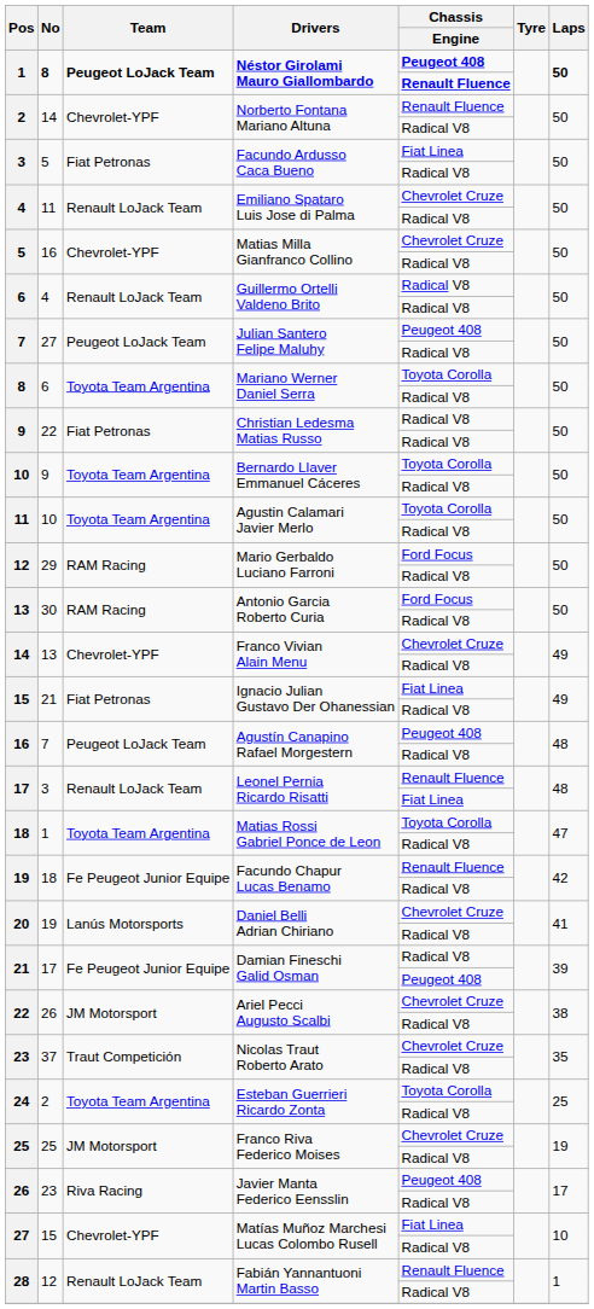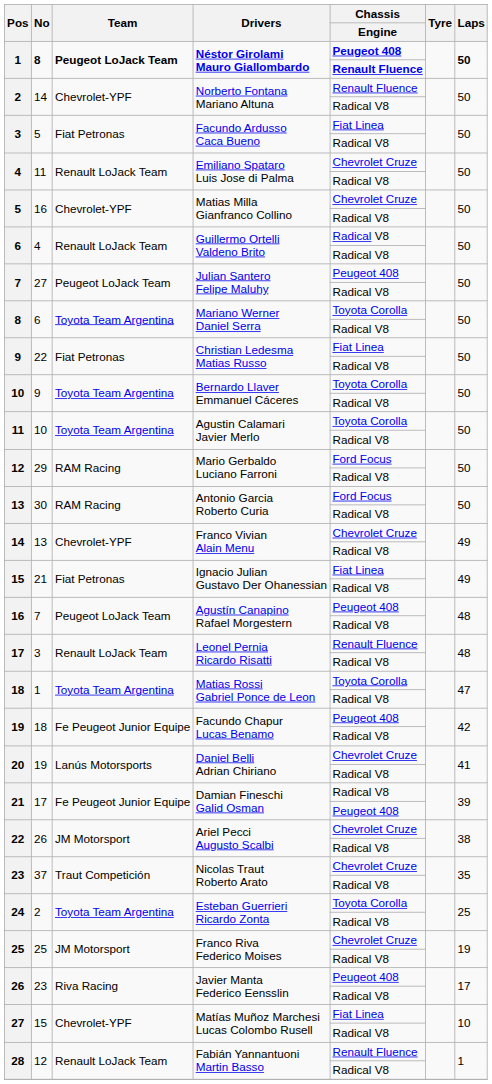row 19 | Chassis / Engine: Radical V8 -> Fiat Linea
row 36 | Chassis / Engine: Fiat Linea -> Radical V8
row 39 | Chassis / Engine: Renault Fluence -> Peugeot 408
